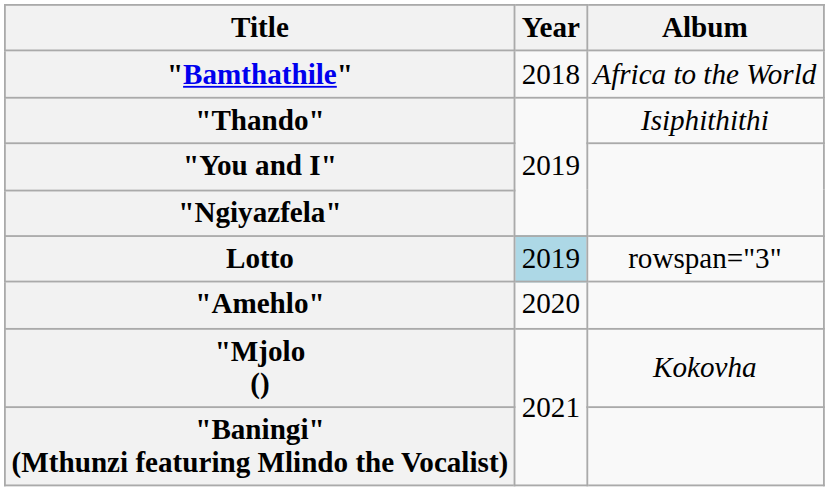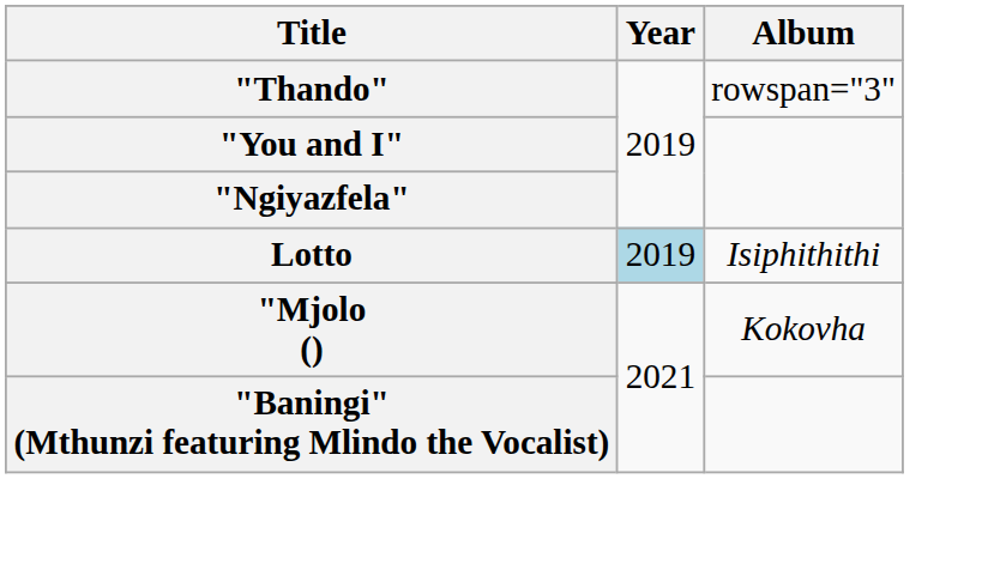- row: "Bamthathile" | 2018 | Africa to the World
"Thando" | Album: Isiphithithi -> rowspan="3"
Lotto | Album: rowspan="3" -> Isiphithithi
- row: "Amehlo" | 2020
